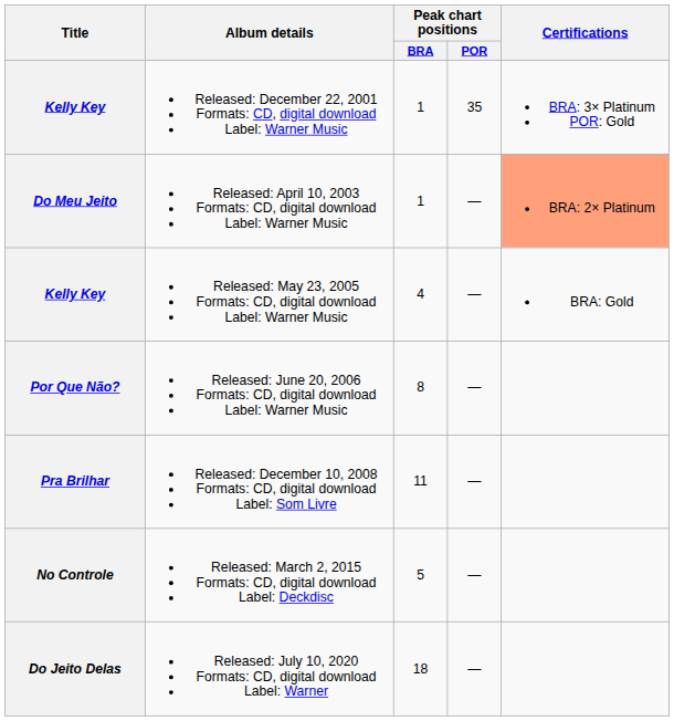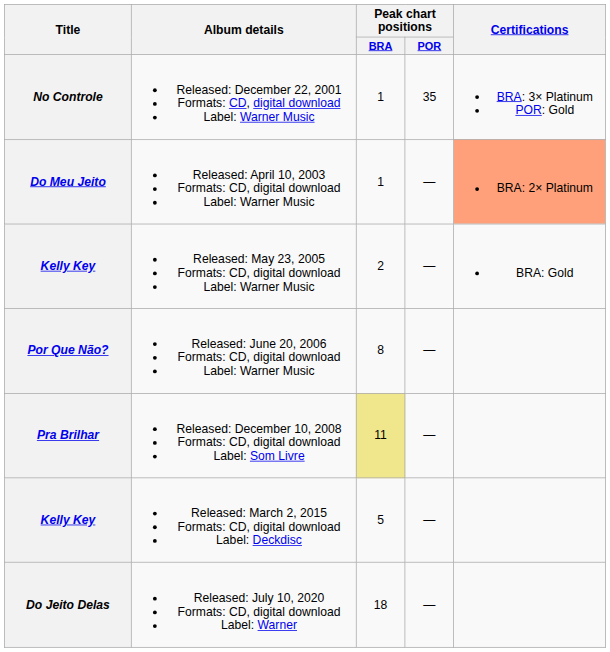row 3 | Title: Kelly Key -> No Controle
row 5 | Peak chart positions / BRA: 4 -> 2
row 7 | Peak chart positions / BRA: no background -> khaki background
row 8 | Title: No Controle -> Kelly Key
